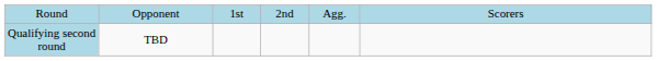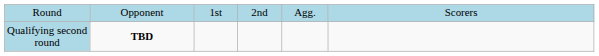Qualifying second round | column 2: normal -> bold
